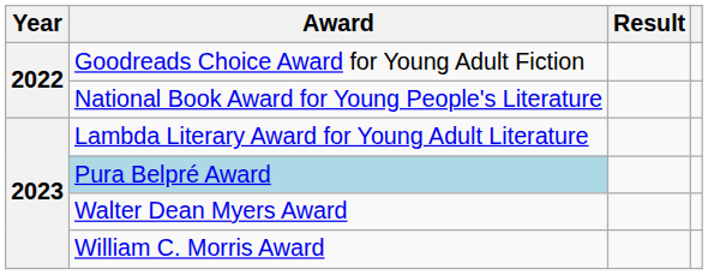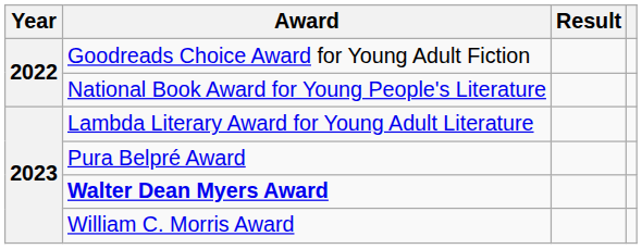Pura Belpré Award | Award: lightblue background -> no background
Walter Dean Myers Award | Award: normal -> bold
